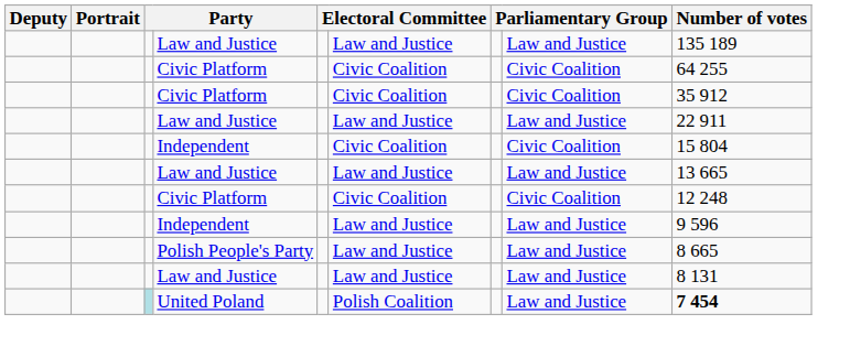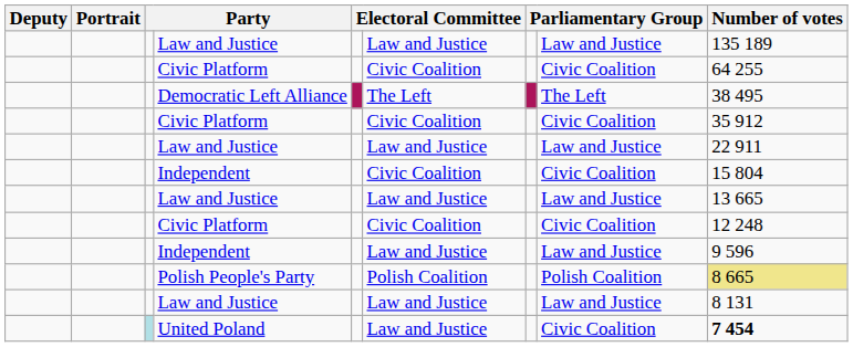+ row: Democratic Left Alliance | The Left | The Left | 38 495
Polish People's Party | column 6: Law and Justice -> Polish Coalition
Polish People's Party | column 8: Law and Justice -> Polish Coalition
Polish People's Party | Number of votes: no background -> khaki background
United Poland | column 6: Polish Coalition -> Law and Justice
United Poland | column 8: Law and Justice -> Civic Coalition
